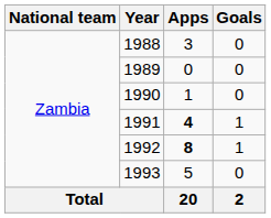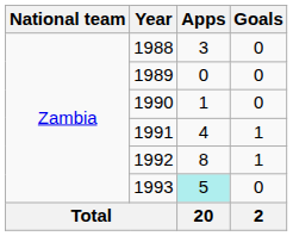1991 | Apps: bold -> normal
1992 | Apps: bold -> normal
1993 | Apps: no background -> paleturquoise background
